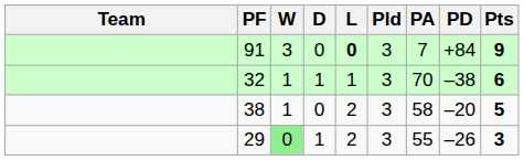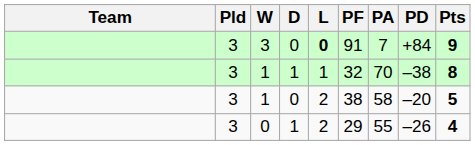columns swapped: Pld <-> PF
row 3 | Pts: 6 -> 8
row 5 | W: lightgreen background -> no background
row 5 | Pts: 3 -> 4
